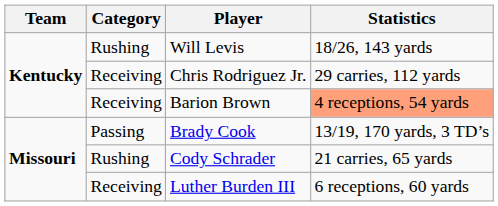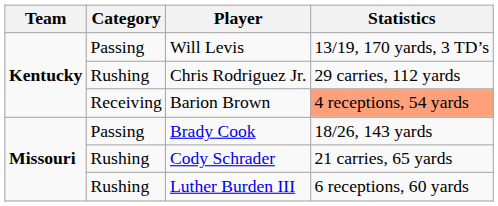Will Levis | Category: Rushing -> Passing
Will Levis | Statistics: 18/26, 143 yards -> 13/19, 170 yards, 3 TD’s
Chris Rodriguez Jr. | Category: Receiving -> Rushing
Brady Cook | Statistics: 13/19, 170 yards, 3 TD’s -> 18/26, 143 yards
Luther Burden III | Category: Receiving -> Rushing
